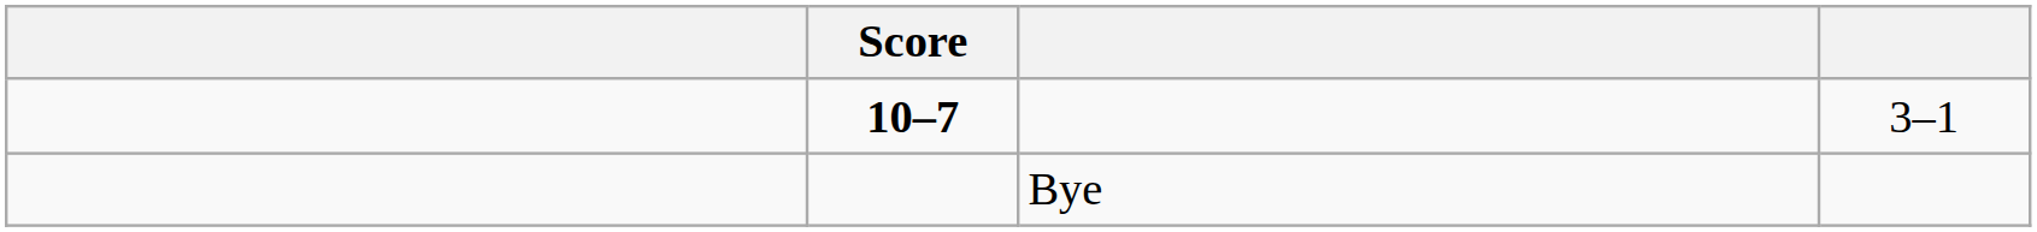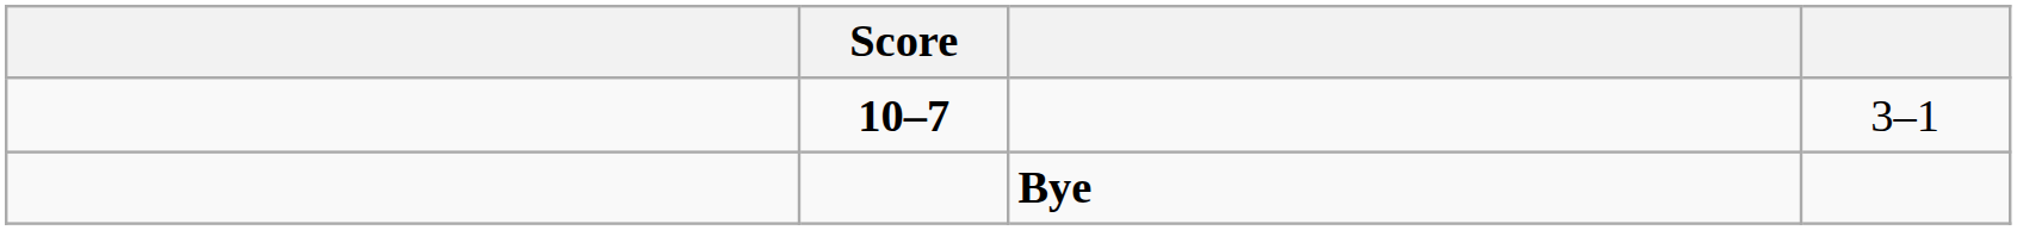Bye | column 3: normal -> bold
